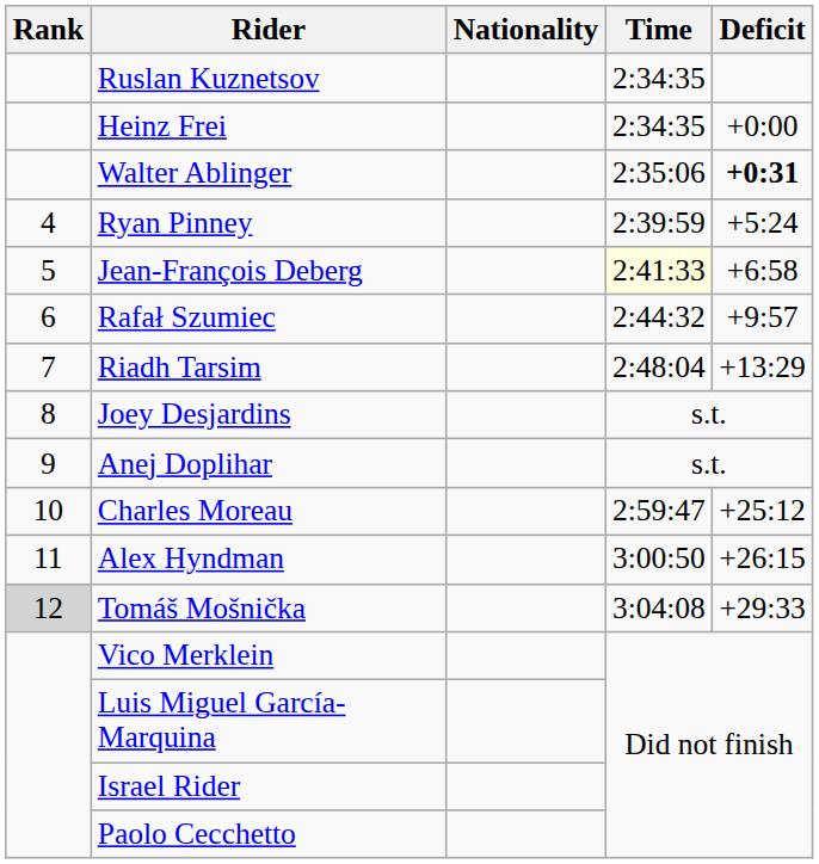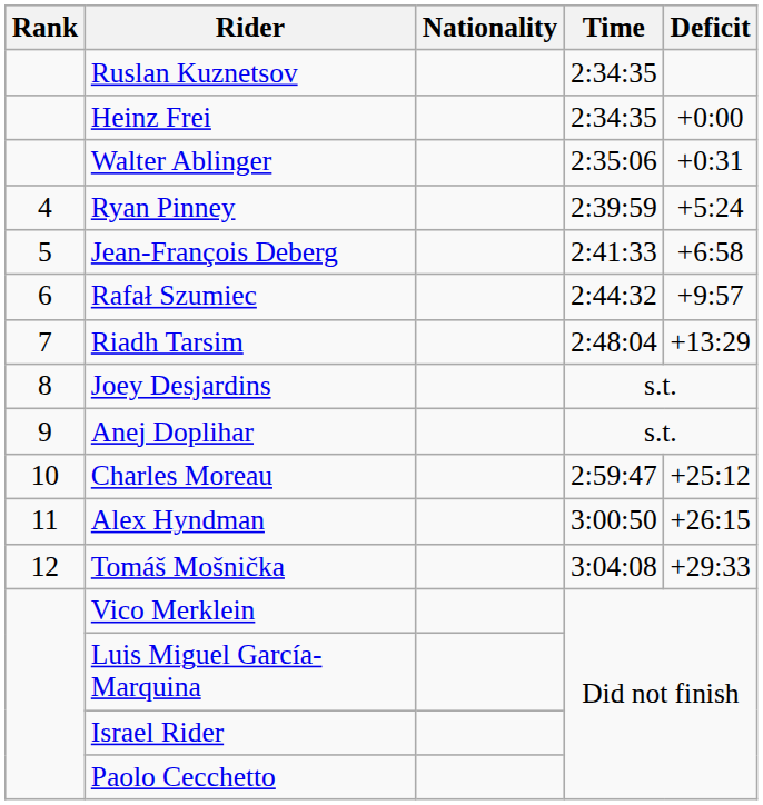Walter Ablinger | Deficit: bold -> normal
Jean-François Deberg | Time: lightyellow background -> no background
Tomáš Mošnička | Rank: lightgrey background -> no background
